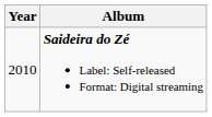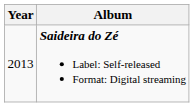row 2 | Year: 2010 -> 2013
